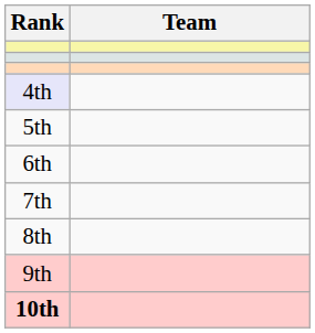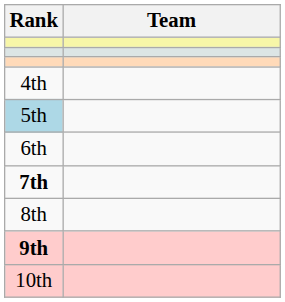row 5 | Rank: lavender background -> no background
row 6 | Rank: no background -> lightblue background
row 8 | Rank: normal -> bold
row 10 | Rank: normal -> bold
row 11 | Rank: bold -> normal
